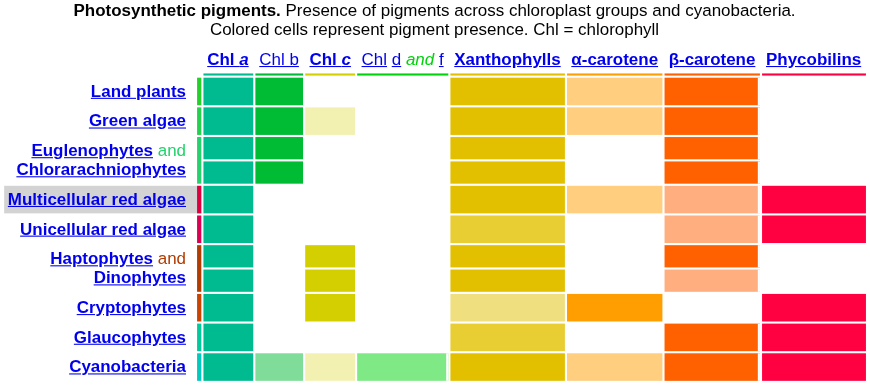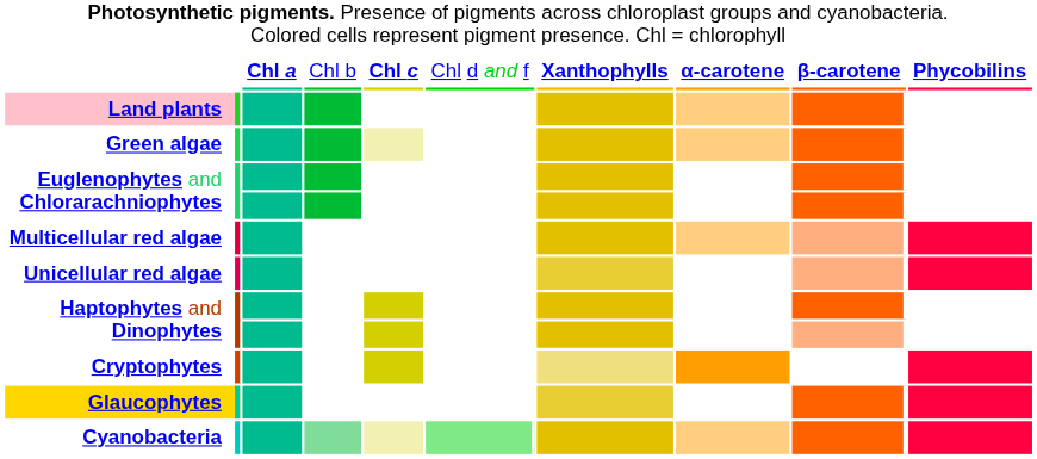Land plants | column 1: no background -> pink background
Multicellular red algae | column 1: lightgrey background -> no background
Glaucophytes | column 1: no background -> gold background
